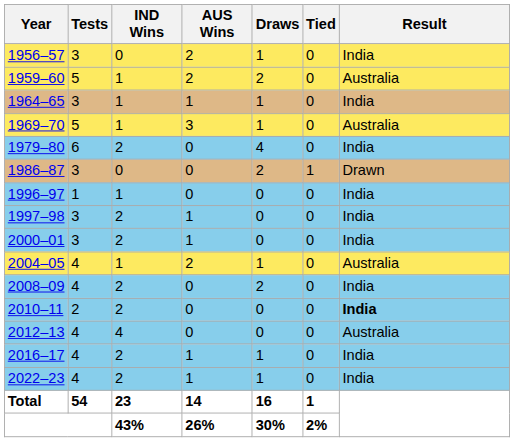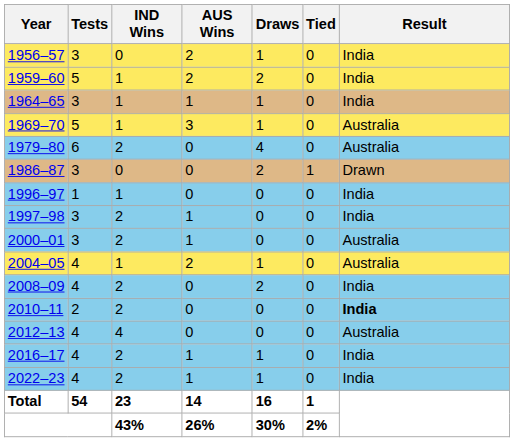1959–60 | Result: Australia -> India
1979–80 | Result: India -> Australia
2000–01 | Result: India -> Australia
